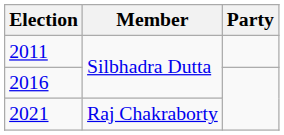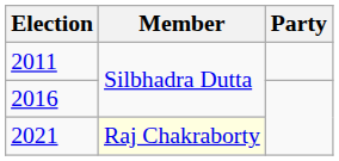2021 | Member: no background -> lightyellow background
